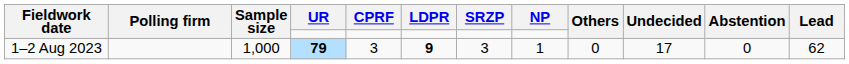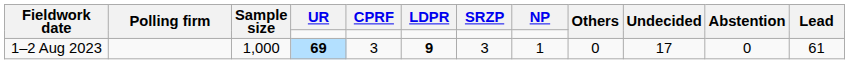1–2 Aug 2023 | UR: 79 -> 69
1–2 Aug 2023 | Lead: 62 -> 61
